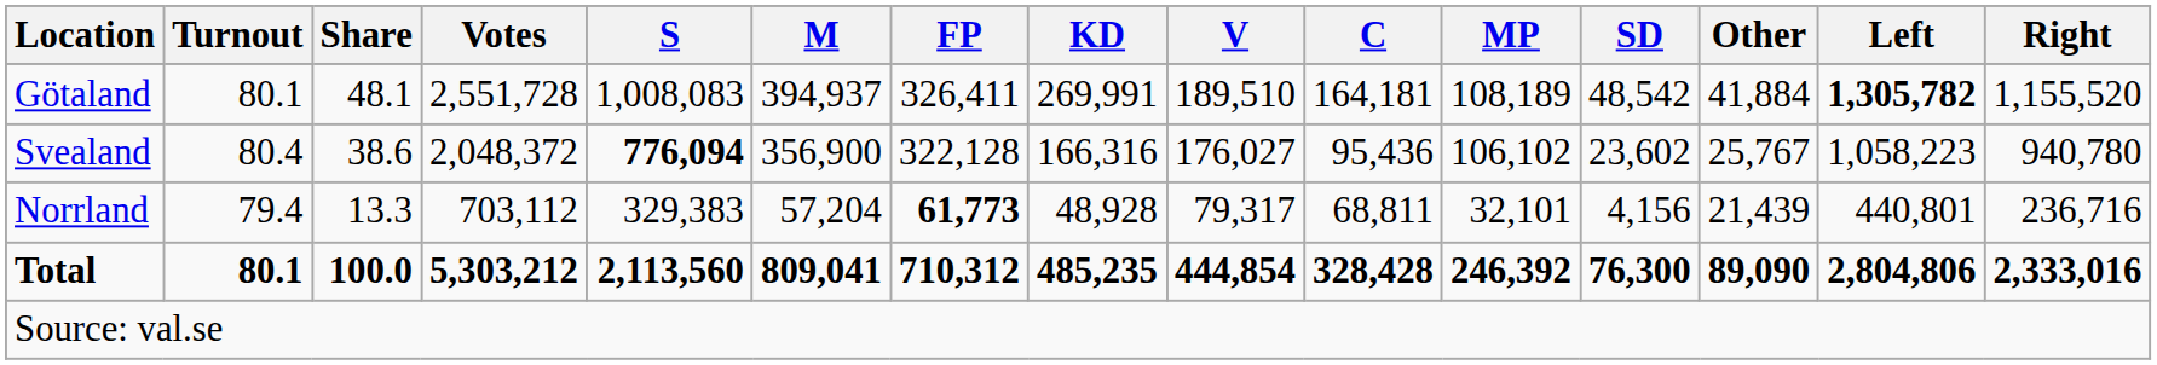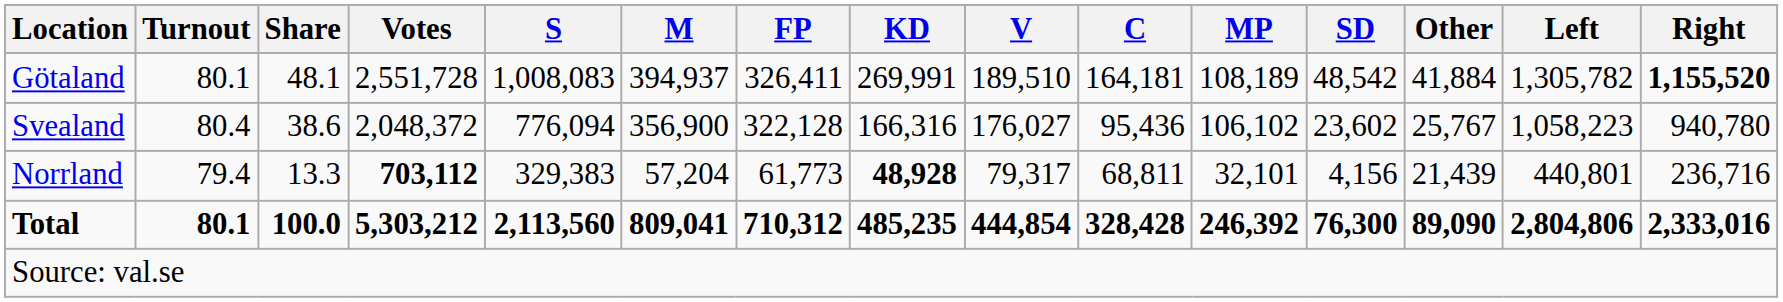Götaland | Left: bold -> normal
Götaland | Right: normal -> bold
Svealand | S: bold -> normal
Norrland | Votes: normal -> bold
Norrland | FP: bold -> normal
Norrland | KD: normal -> bold
